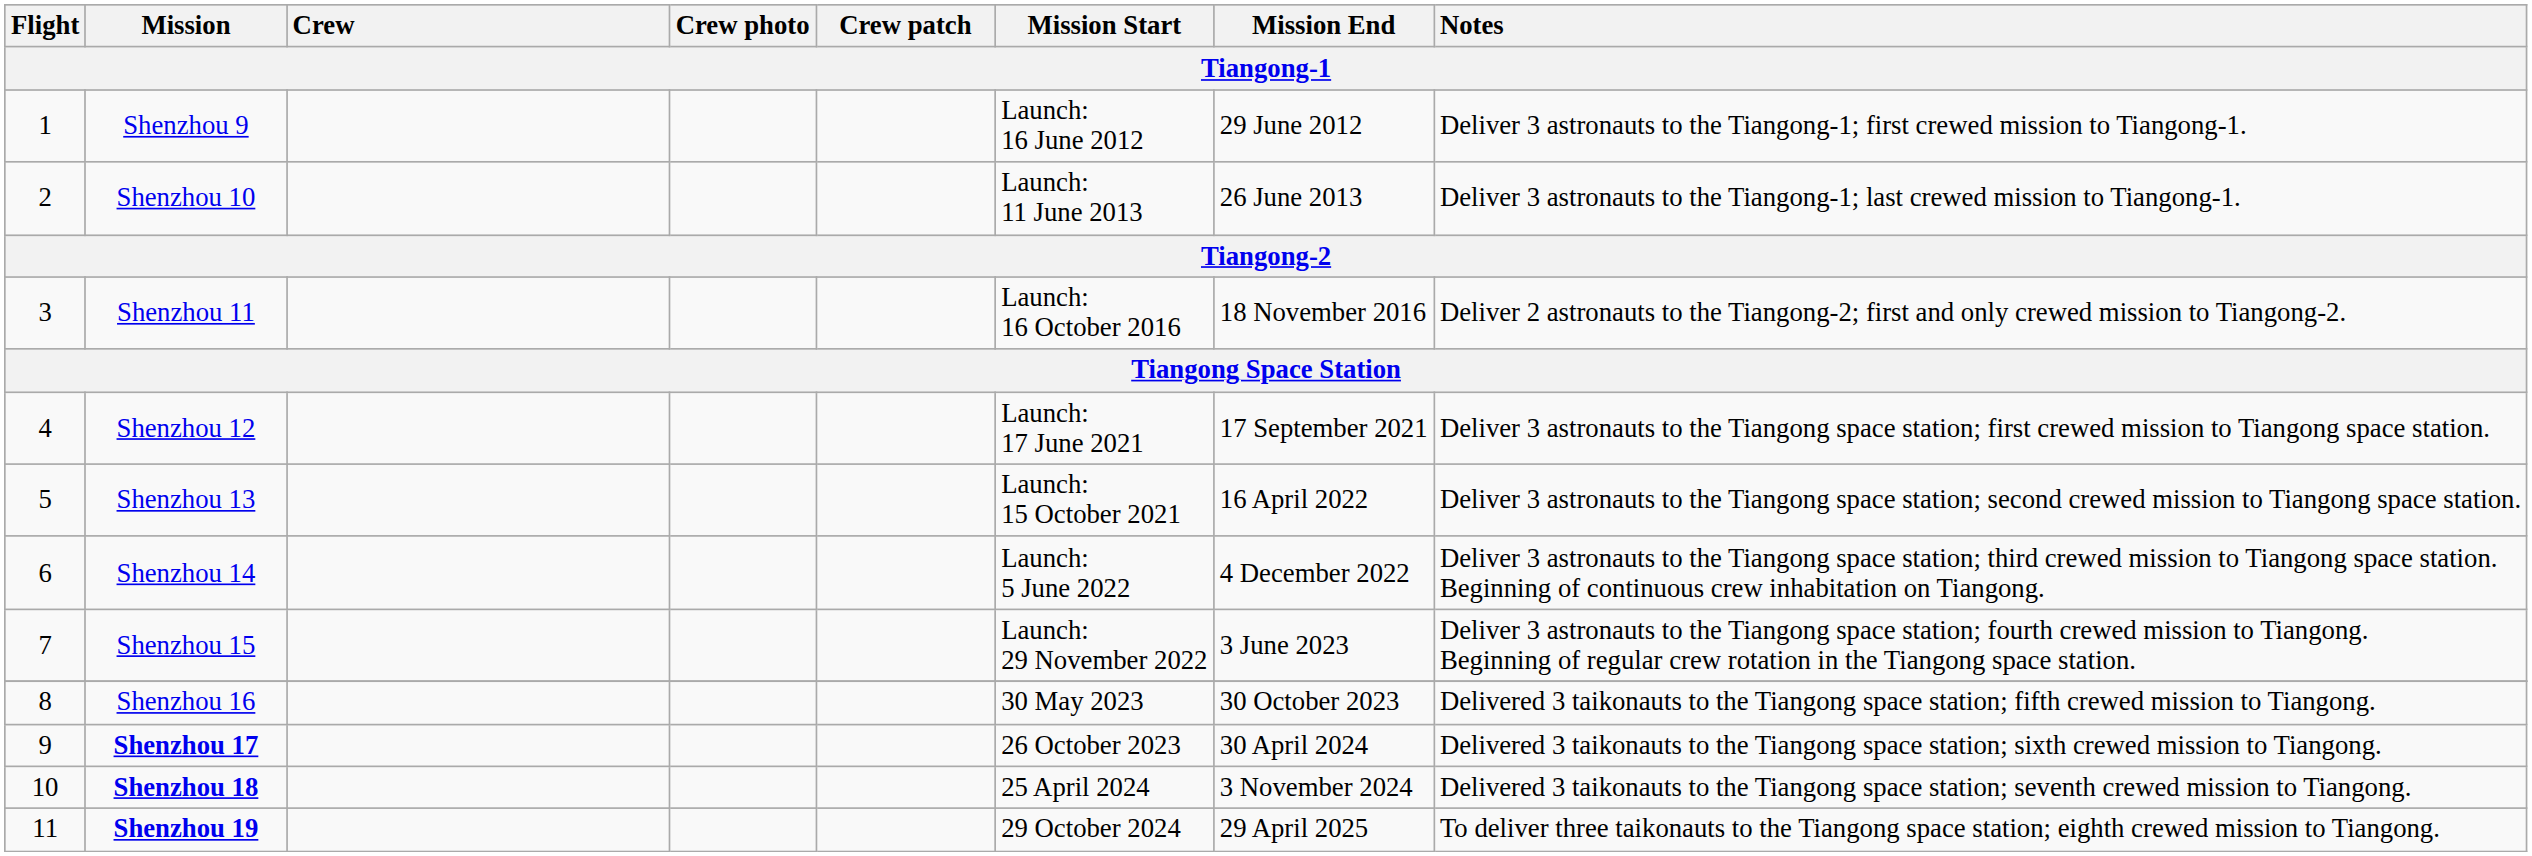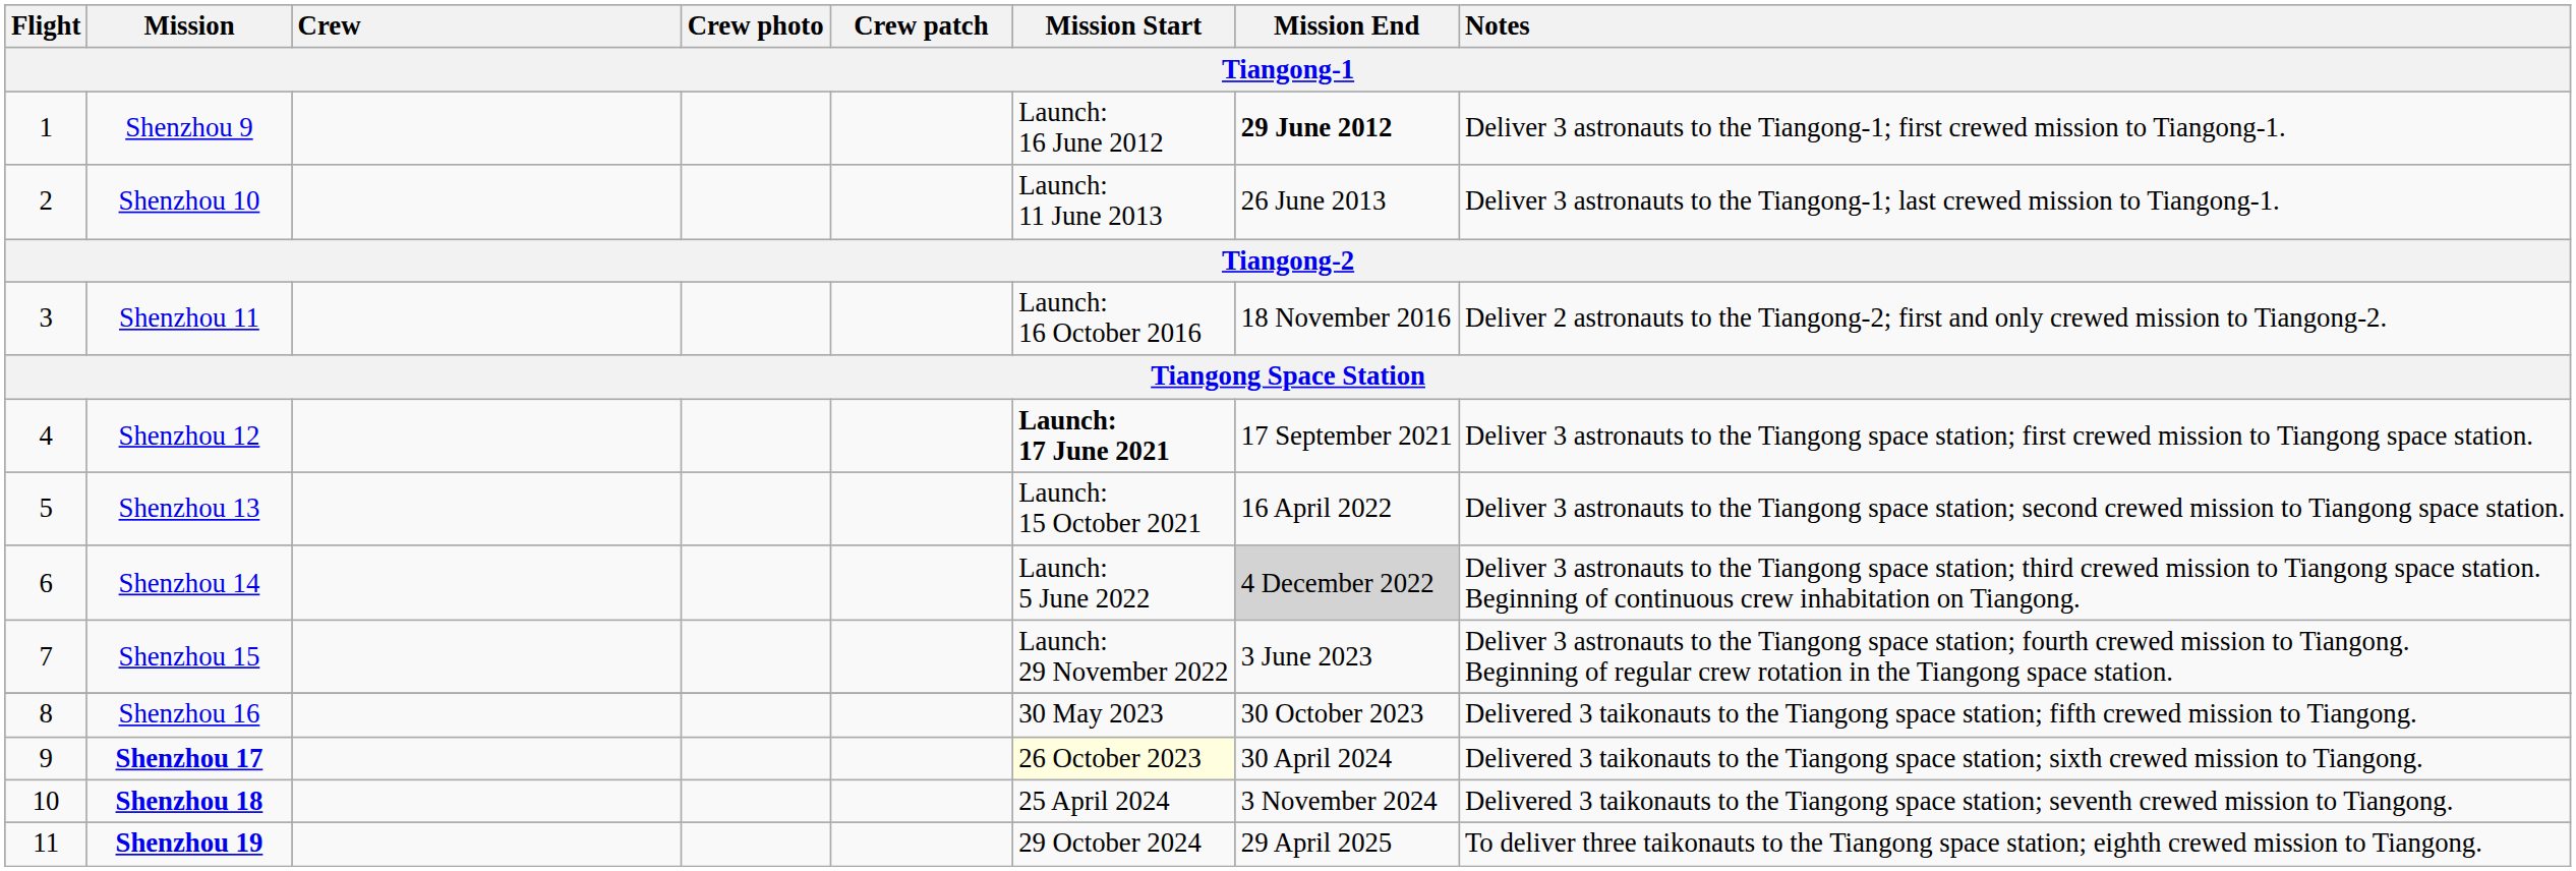Shenzhou 9 | Mission End: normal -> bold
Shenzhou 12 | Mission Start: normal -> bold
Shenzhou 14 | Mission End: no background -> lightgrey background
Shenzhou 17 | Mission Start: no background -> lightyellow background
